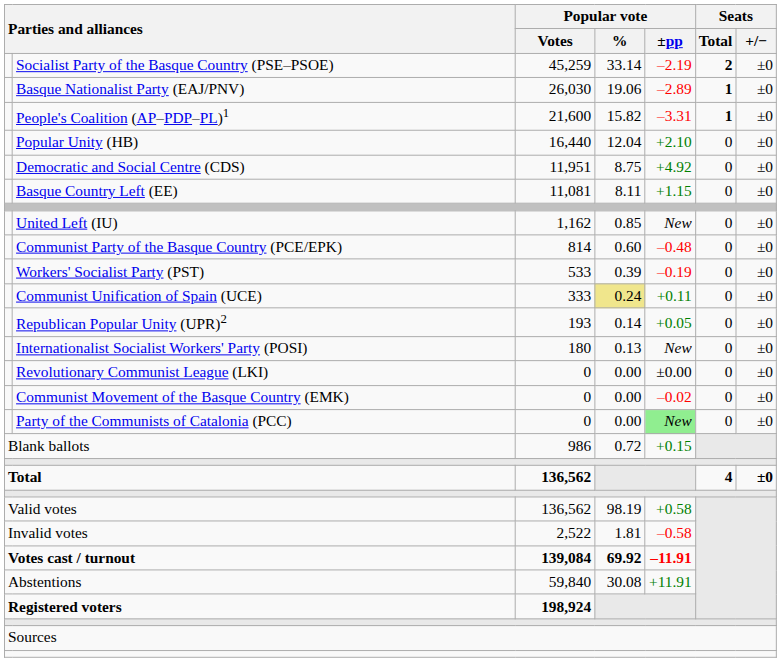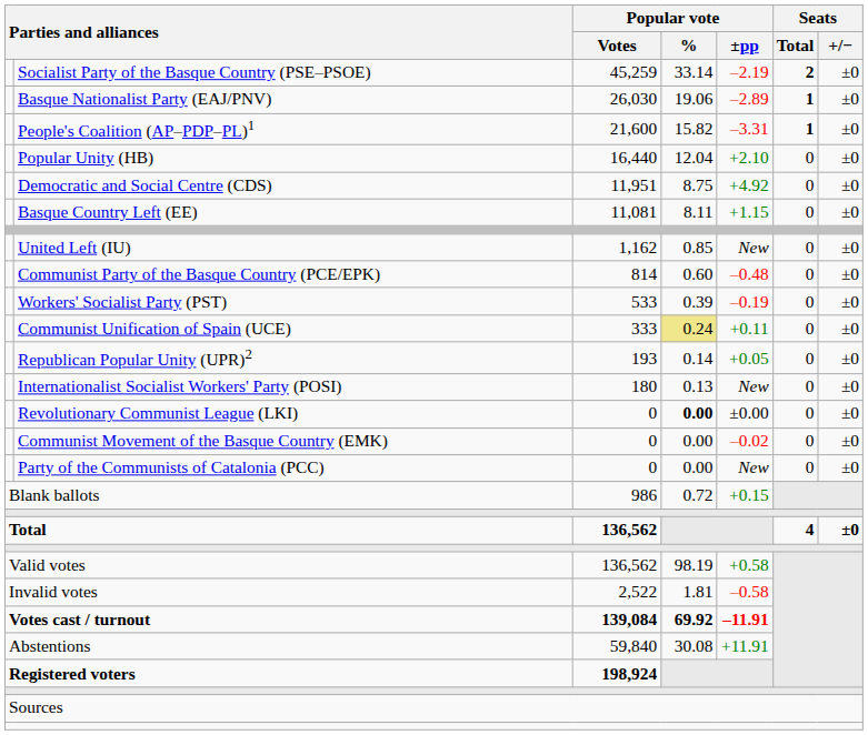Revolutionary Communist League (LKI) | Popular vote / %: normal -> bold
Party of the Communists of Catalonia (PCC) | Popular vote / ±pp: lightgreen background -> no background
